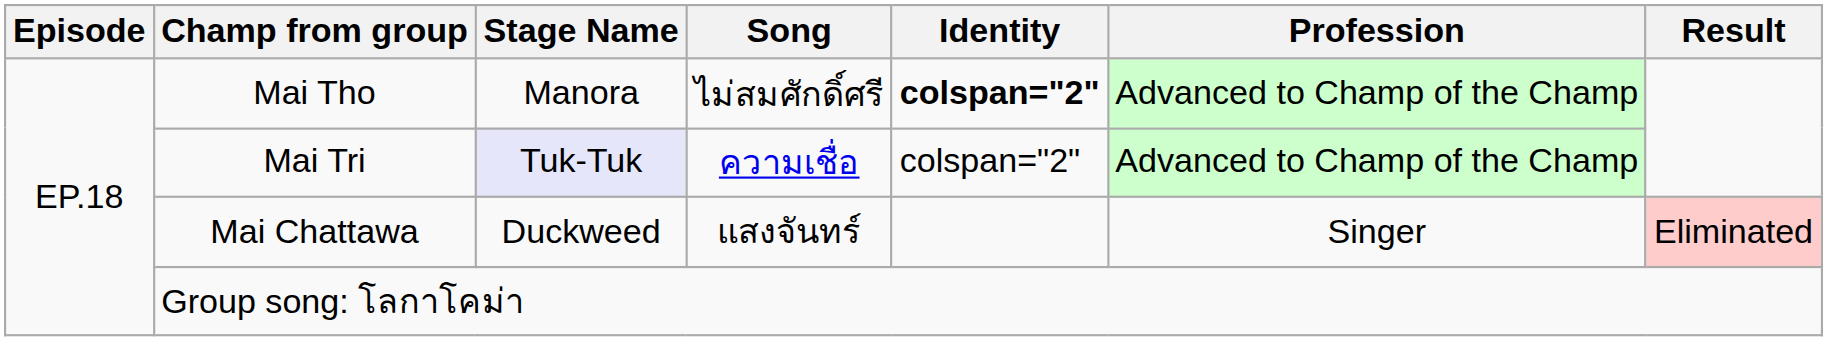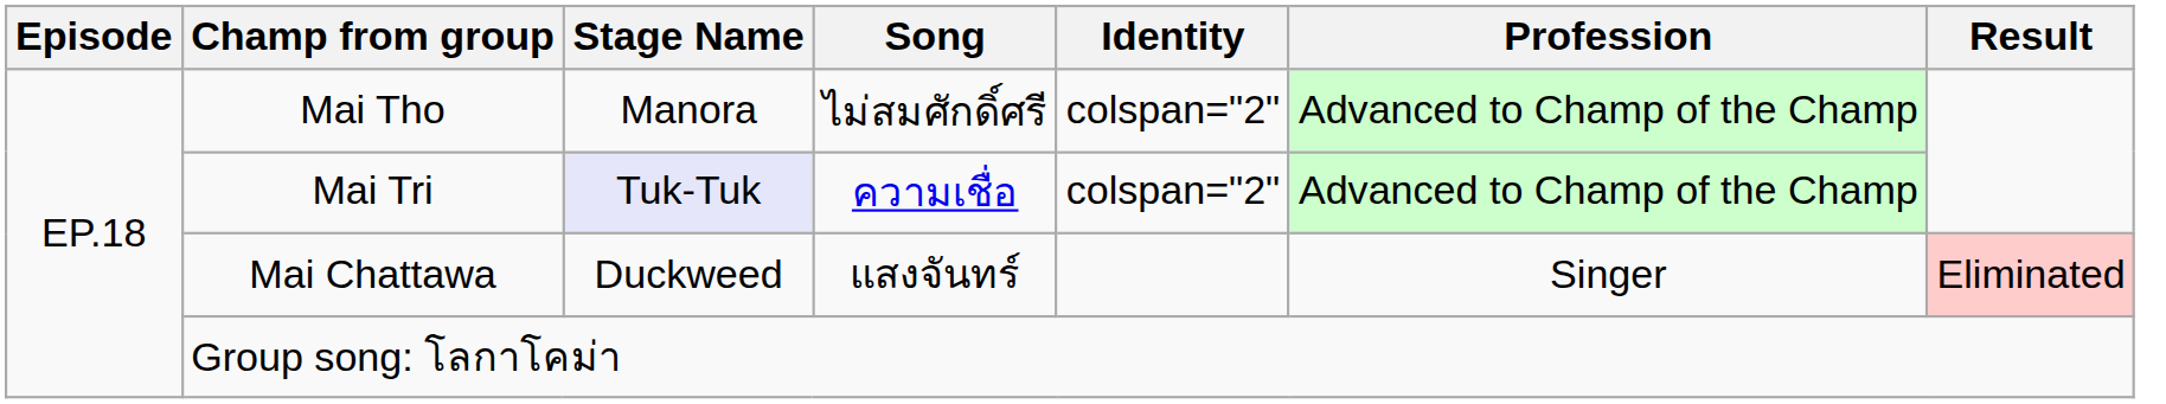Mai Tho | Identity: bold -> normal
